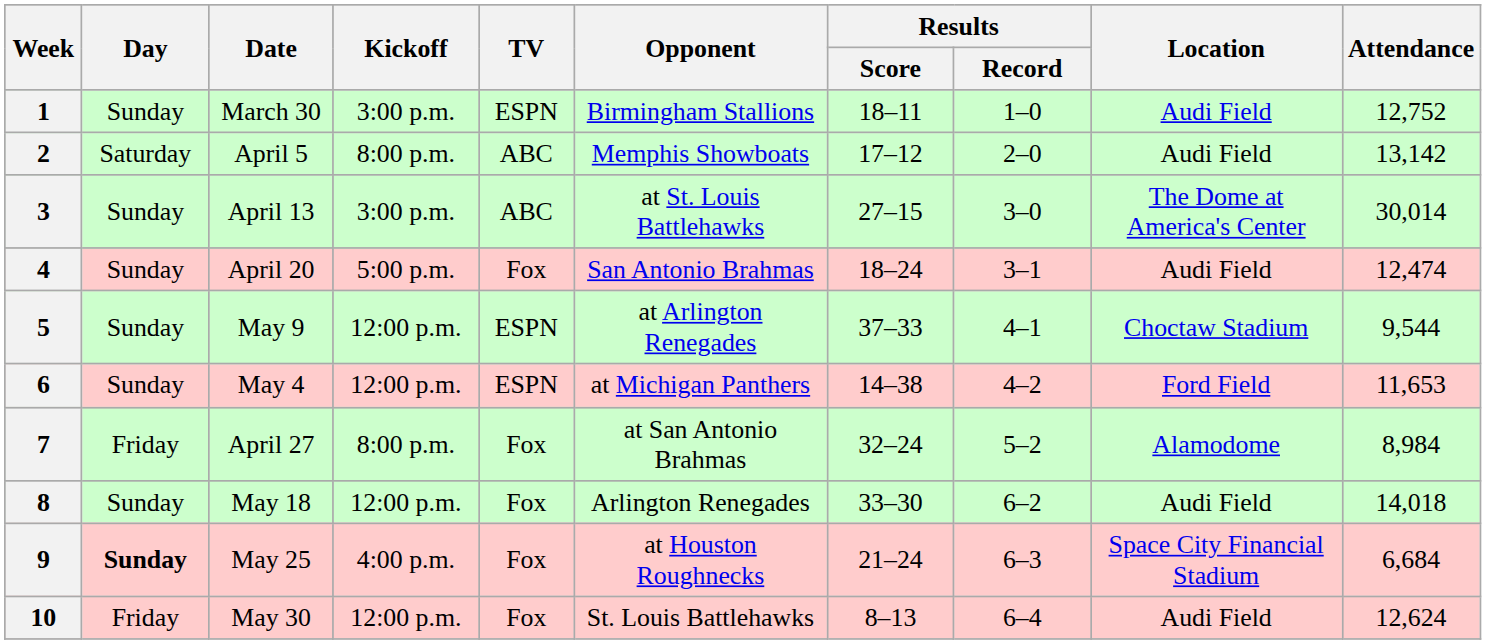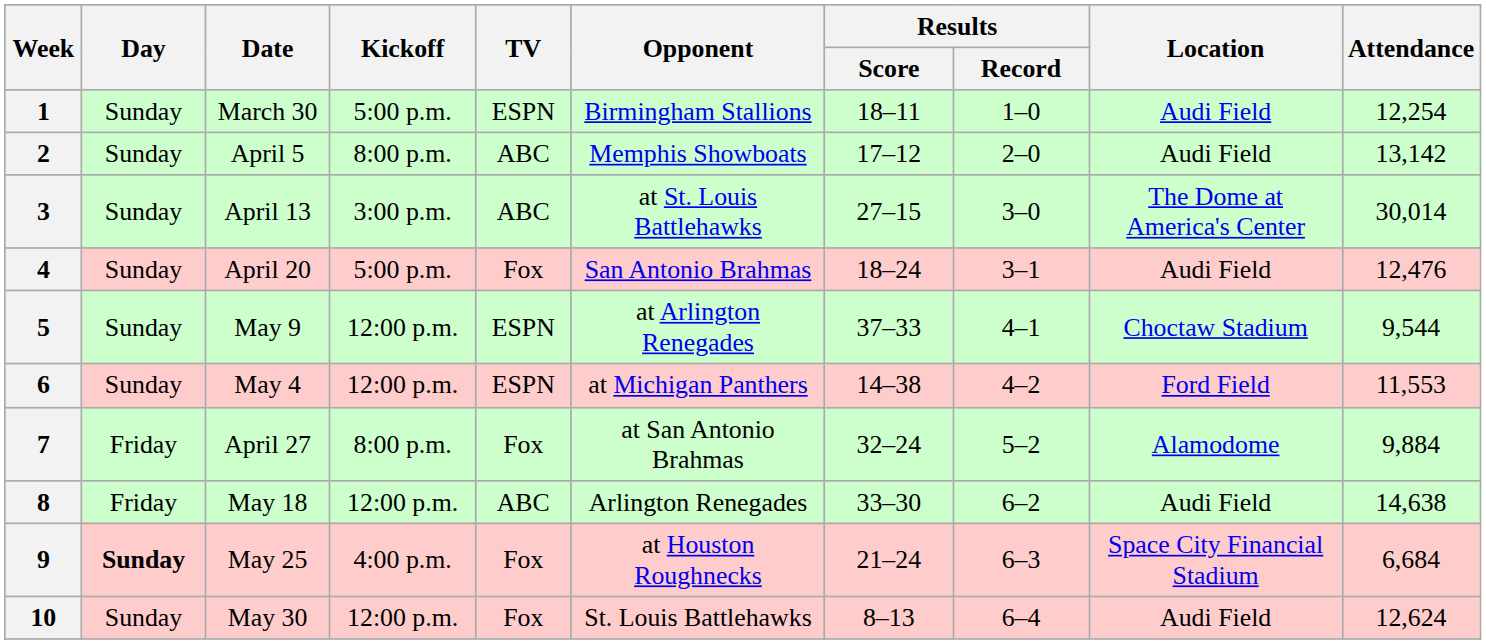1 | Kickoff: 3:00 p.m. -> 5:00 p.m.
1 | Attendance: 12,752 -> 12,254
2 | Day: Saturday -> Sunday
4 | Attendance: 12,474 -> 12,476
6 | Attendance: 11,653 -> 11,553
7 | Attendance: 8,984 -> 9,884
8 | Day: Sunday -> Friday
8 | TV: Fox -> ABC
8 | Attendance: 14,018 -> 14,638
10 | Day: Friday -> Sunday
